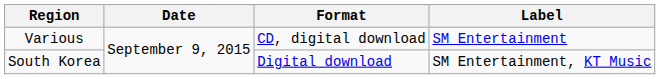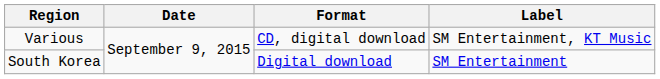Various | Label: SM Entertainment -> SM Entertainment, KT Music
South Korea | Label: SM Entertainment, KT Music -> SM Entertainment
